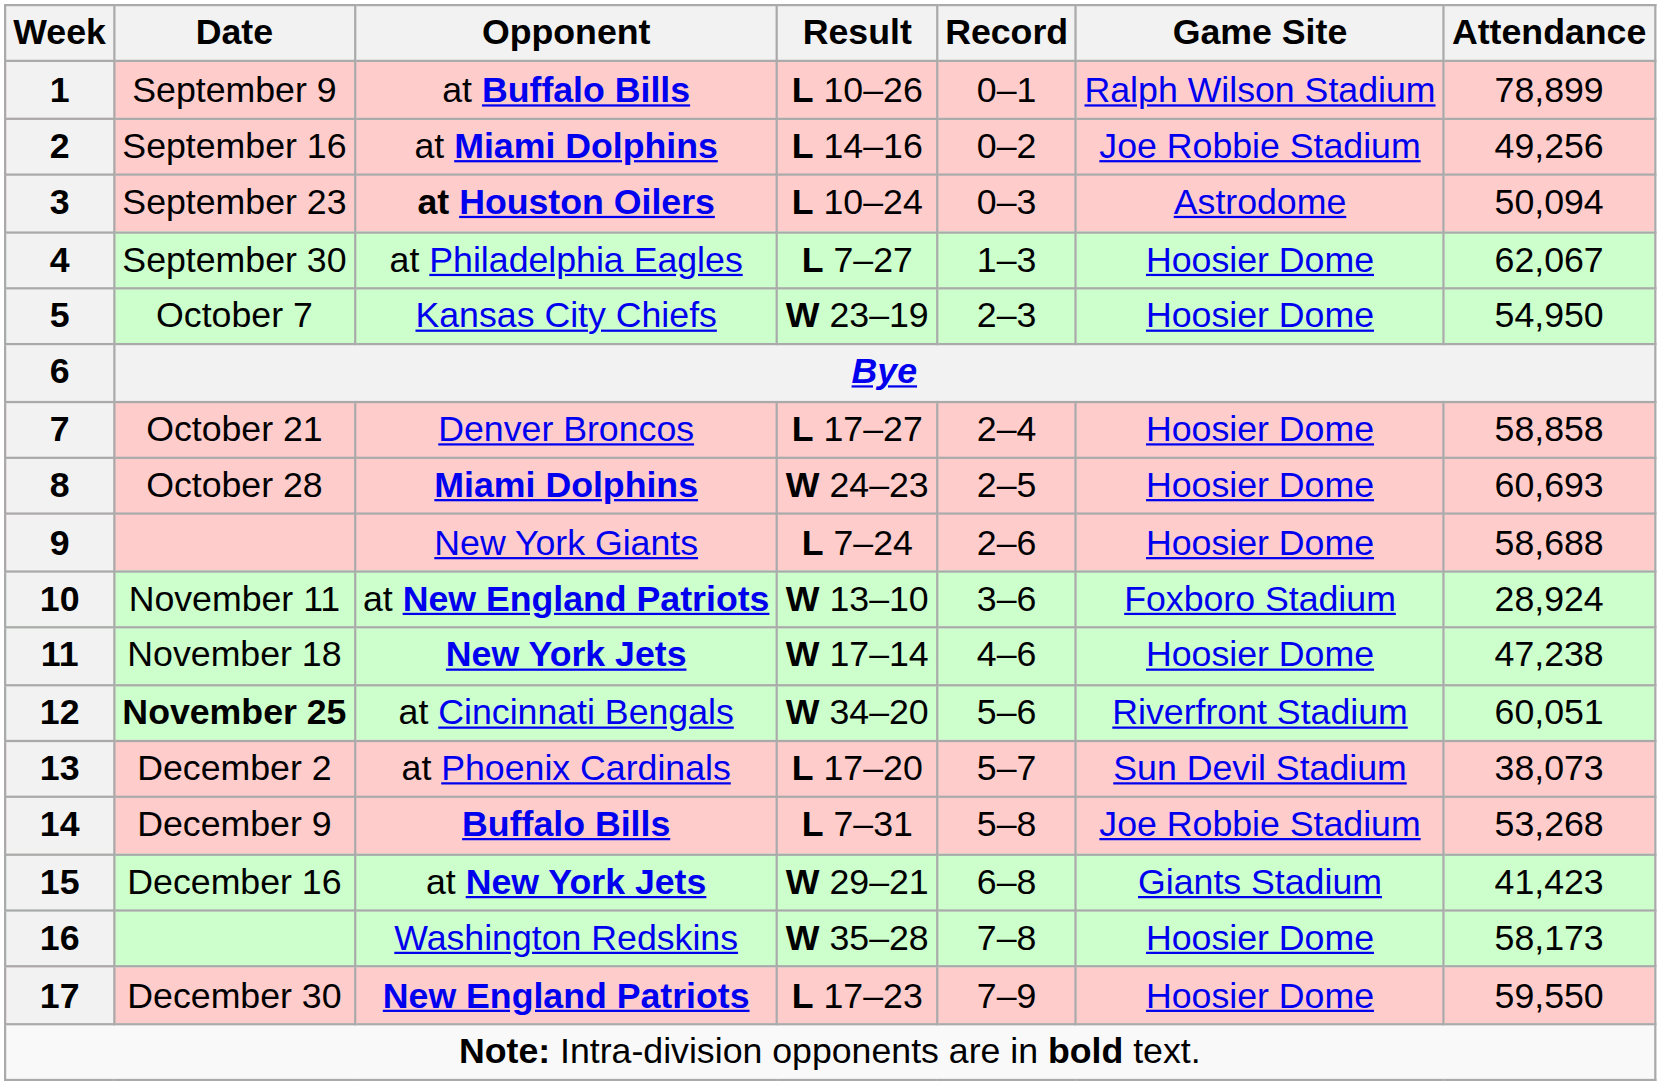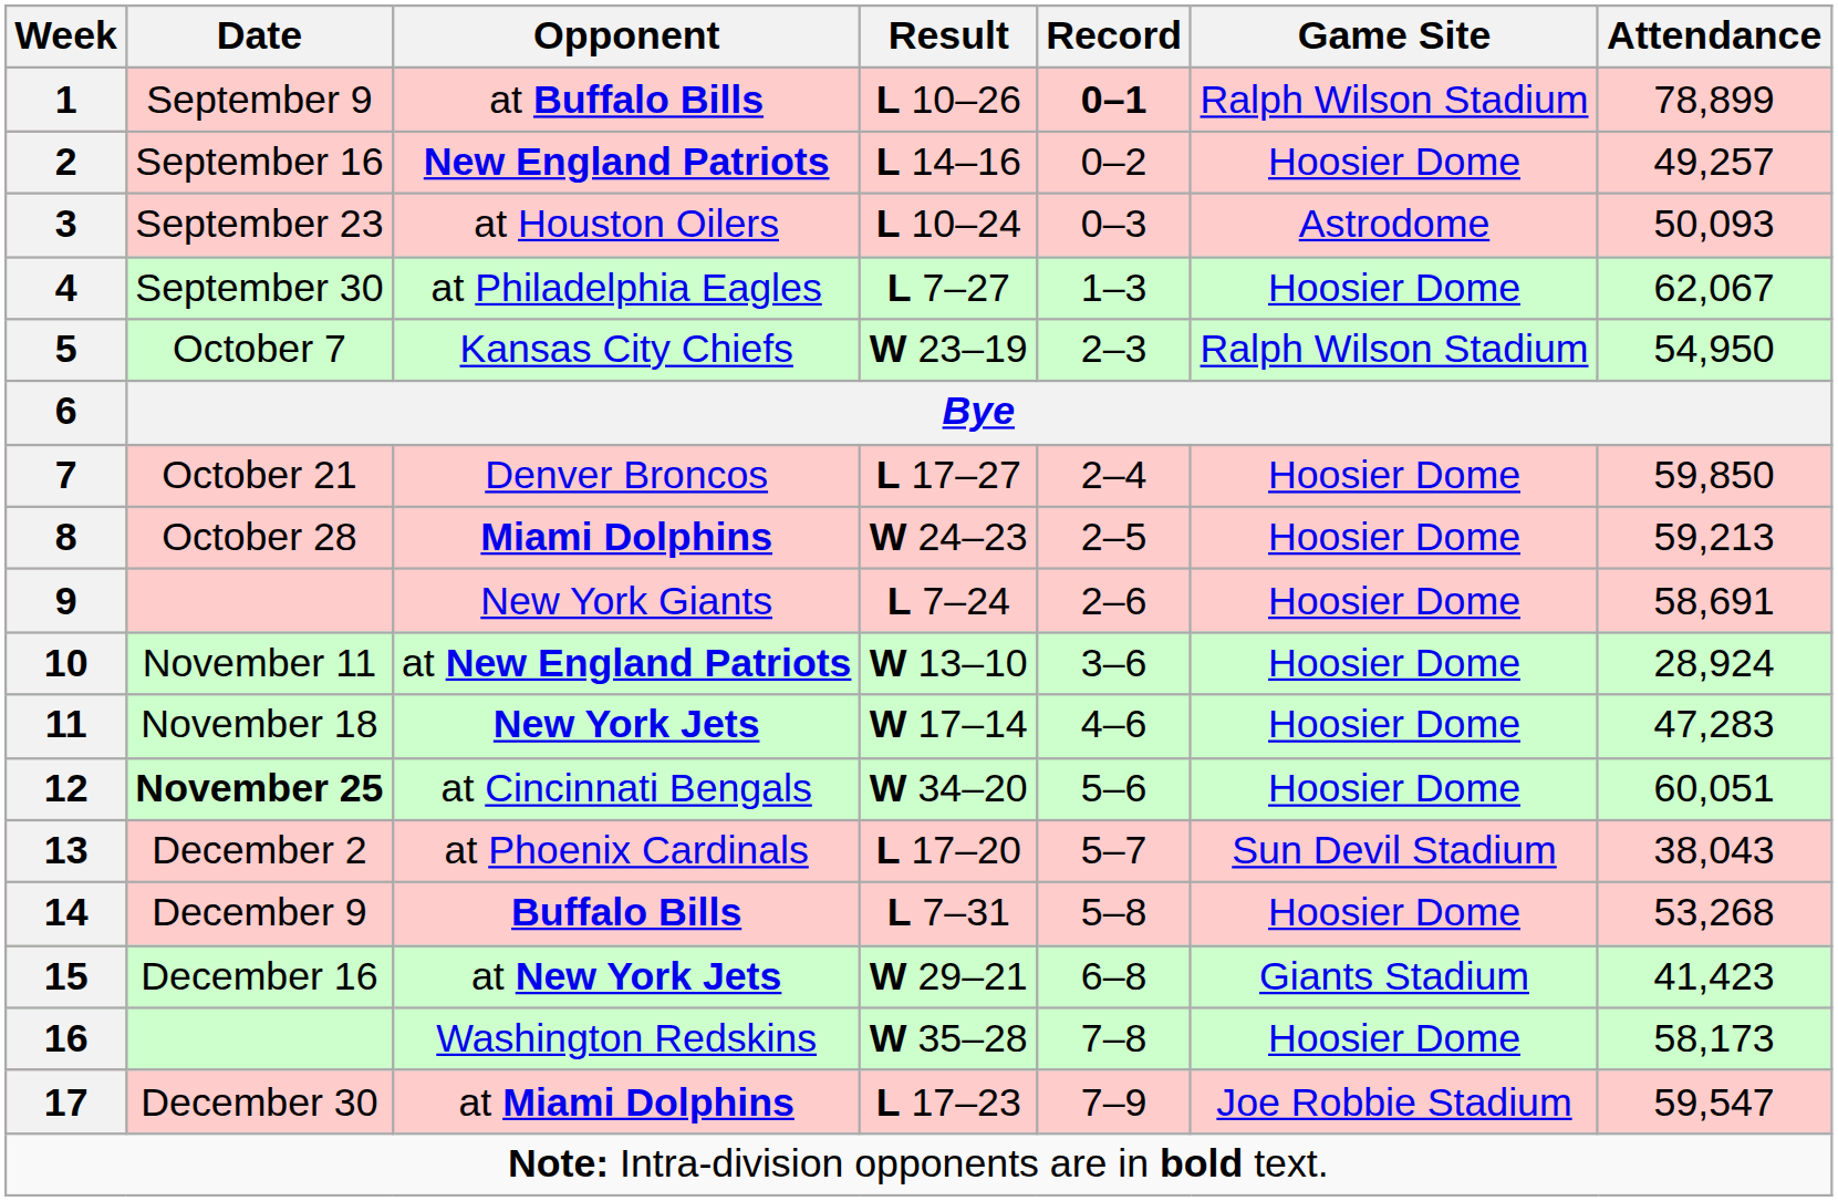1 | Record: normal -> bold
2 | Opponent: at Miami Dolphins -> New England Patriots
2 | Game Site: Joe Robbie Stadium -> Hoosier Dome
2 | Attendance: 49,256 -> 49,257
3 | Opponent: bold -> normal
3 | Attendance: 50,094 -> 50,093
5 | Game Site: Hoosier Dome -> Ralph Wilson Stadium
7 | Attendance: 58,858 -> 59,850
8 | Attendance: 60,693 -> 59,213
9 | Attendance: 58,688 -> 58,691
10 | Game Site: Foxboro Stadium -> Hoosier Dome
11 | Attendance: 47,238 -> 47,283
12 | Game Site: Riverfront Stadium -> Hoosier Dome
13 | Attendance: 38,073 -> 38,043
14 | Game Site: Joe Robbie Stadium -> Hoosier Dome
17 | Opponent: New England Patriots -> at Miami Dolphins
17 | Game Site: Hoosier Dome -> Joe Robbie Stadium
17 | Attendance: 59,550 -> 59,547
